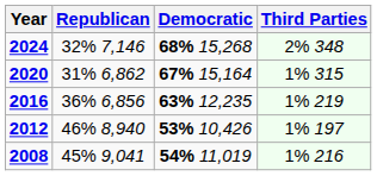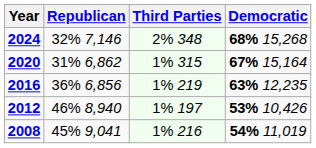columns swapped: Democratic <-> Third Parties
